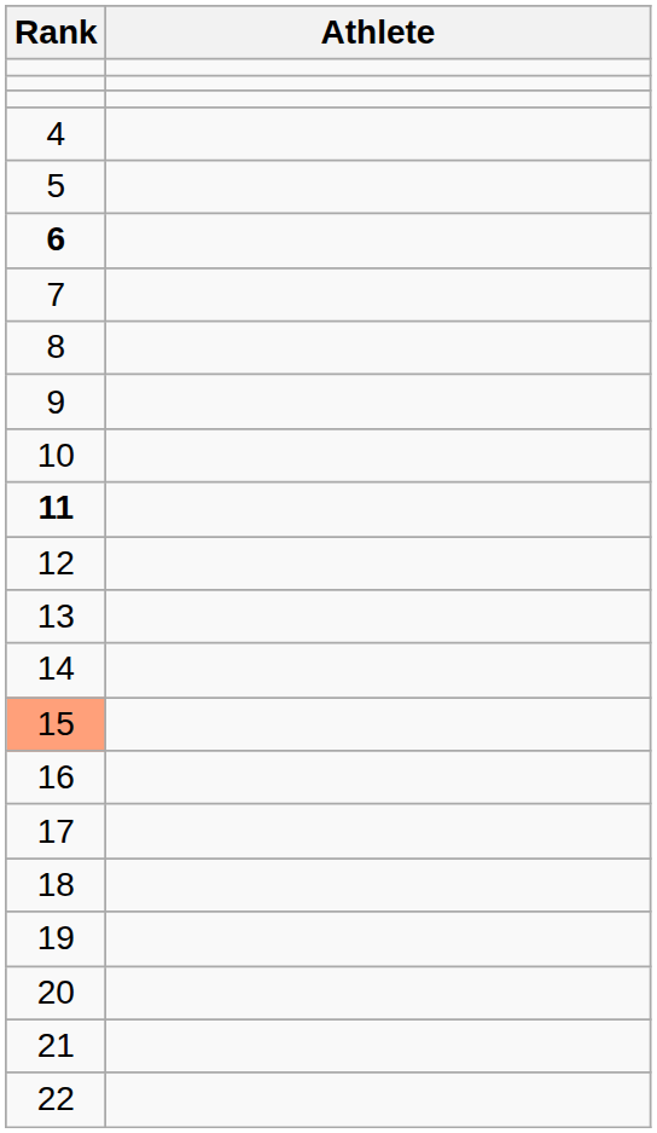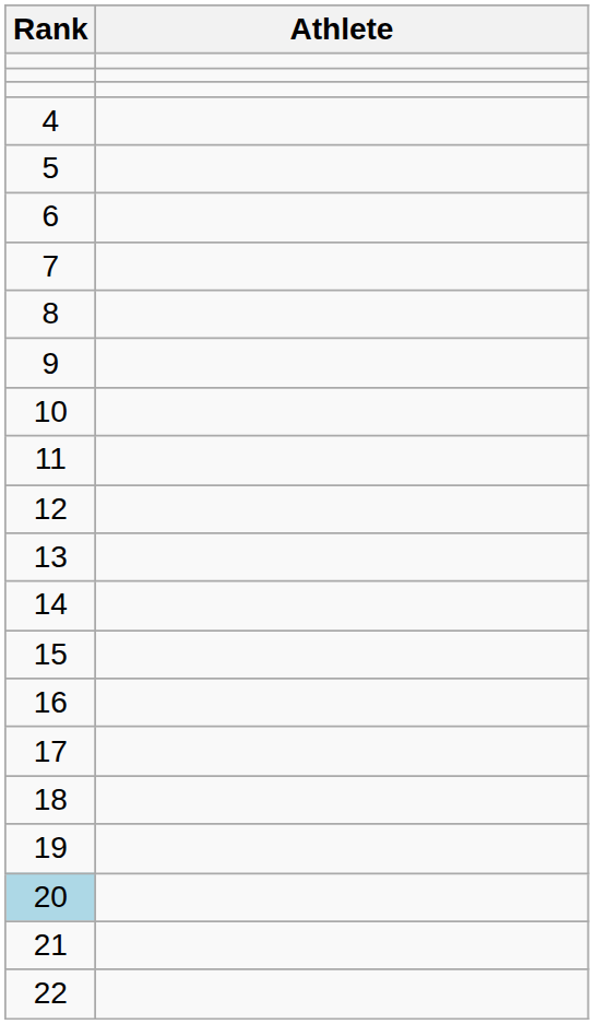row 7 | Rank: bold -> normal
row 12 | Rank: bold -> normal
row 16 | Rank: lightsalmon background -> no background
row 21 | Rank: no background -> lightblue background
